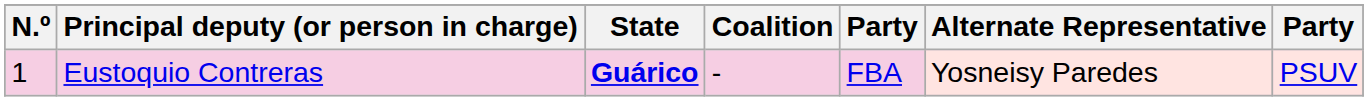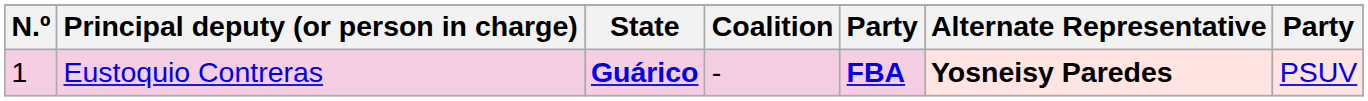Eustoquio Contreras | column 5: normal -> bold
Eustoquio Contreras | Alternate Representative: normal -> bold
